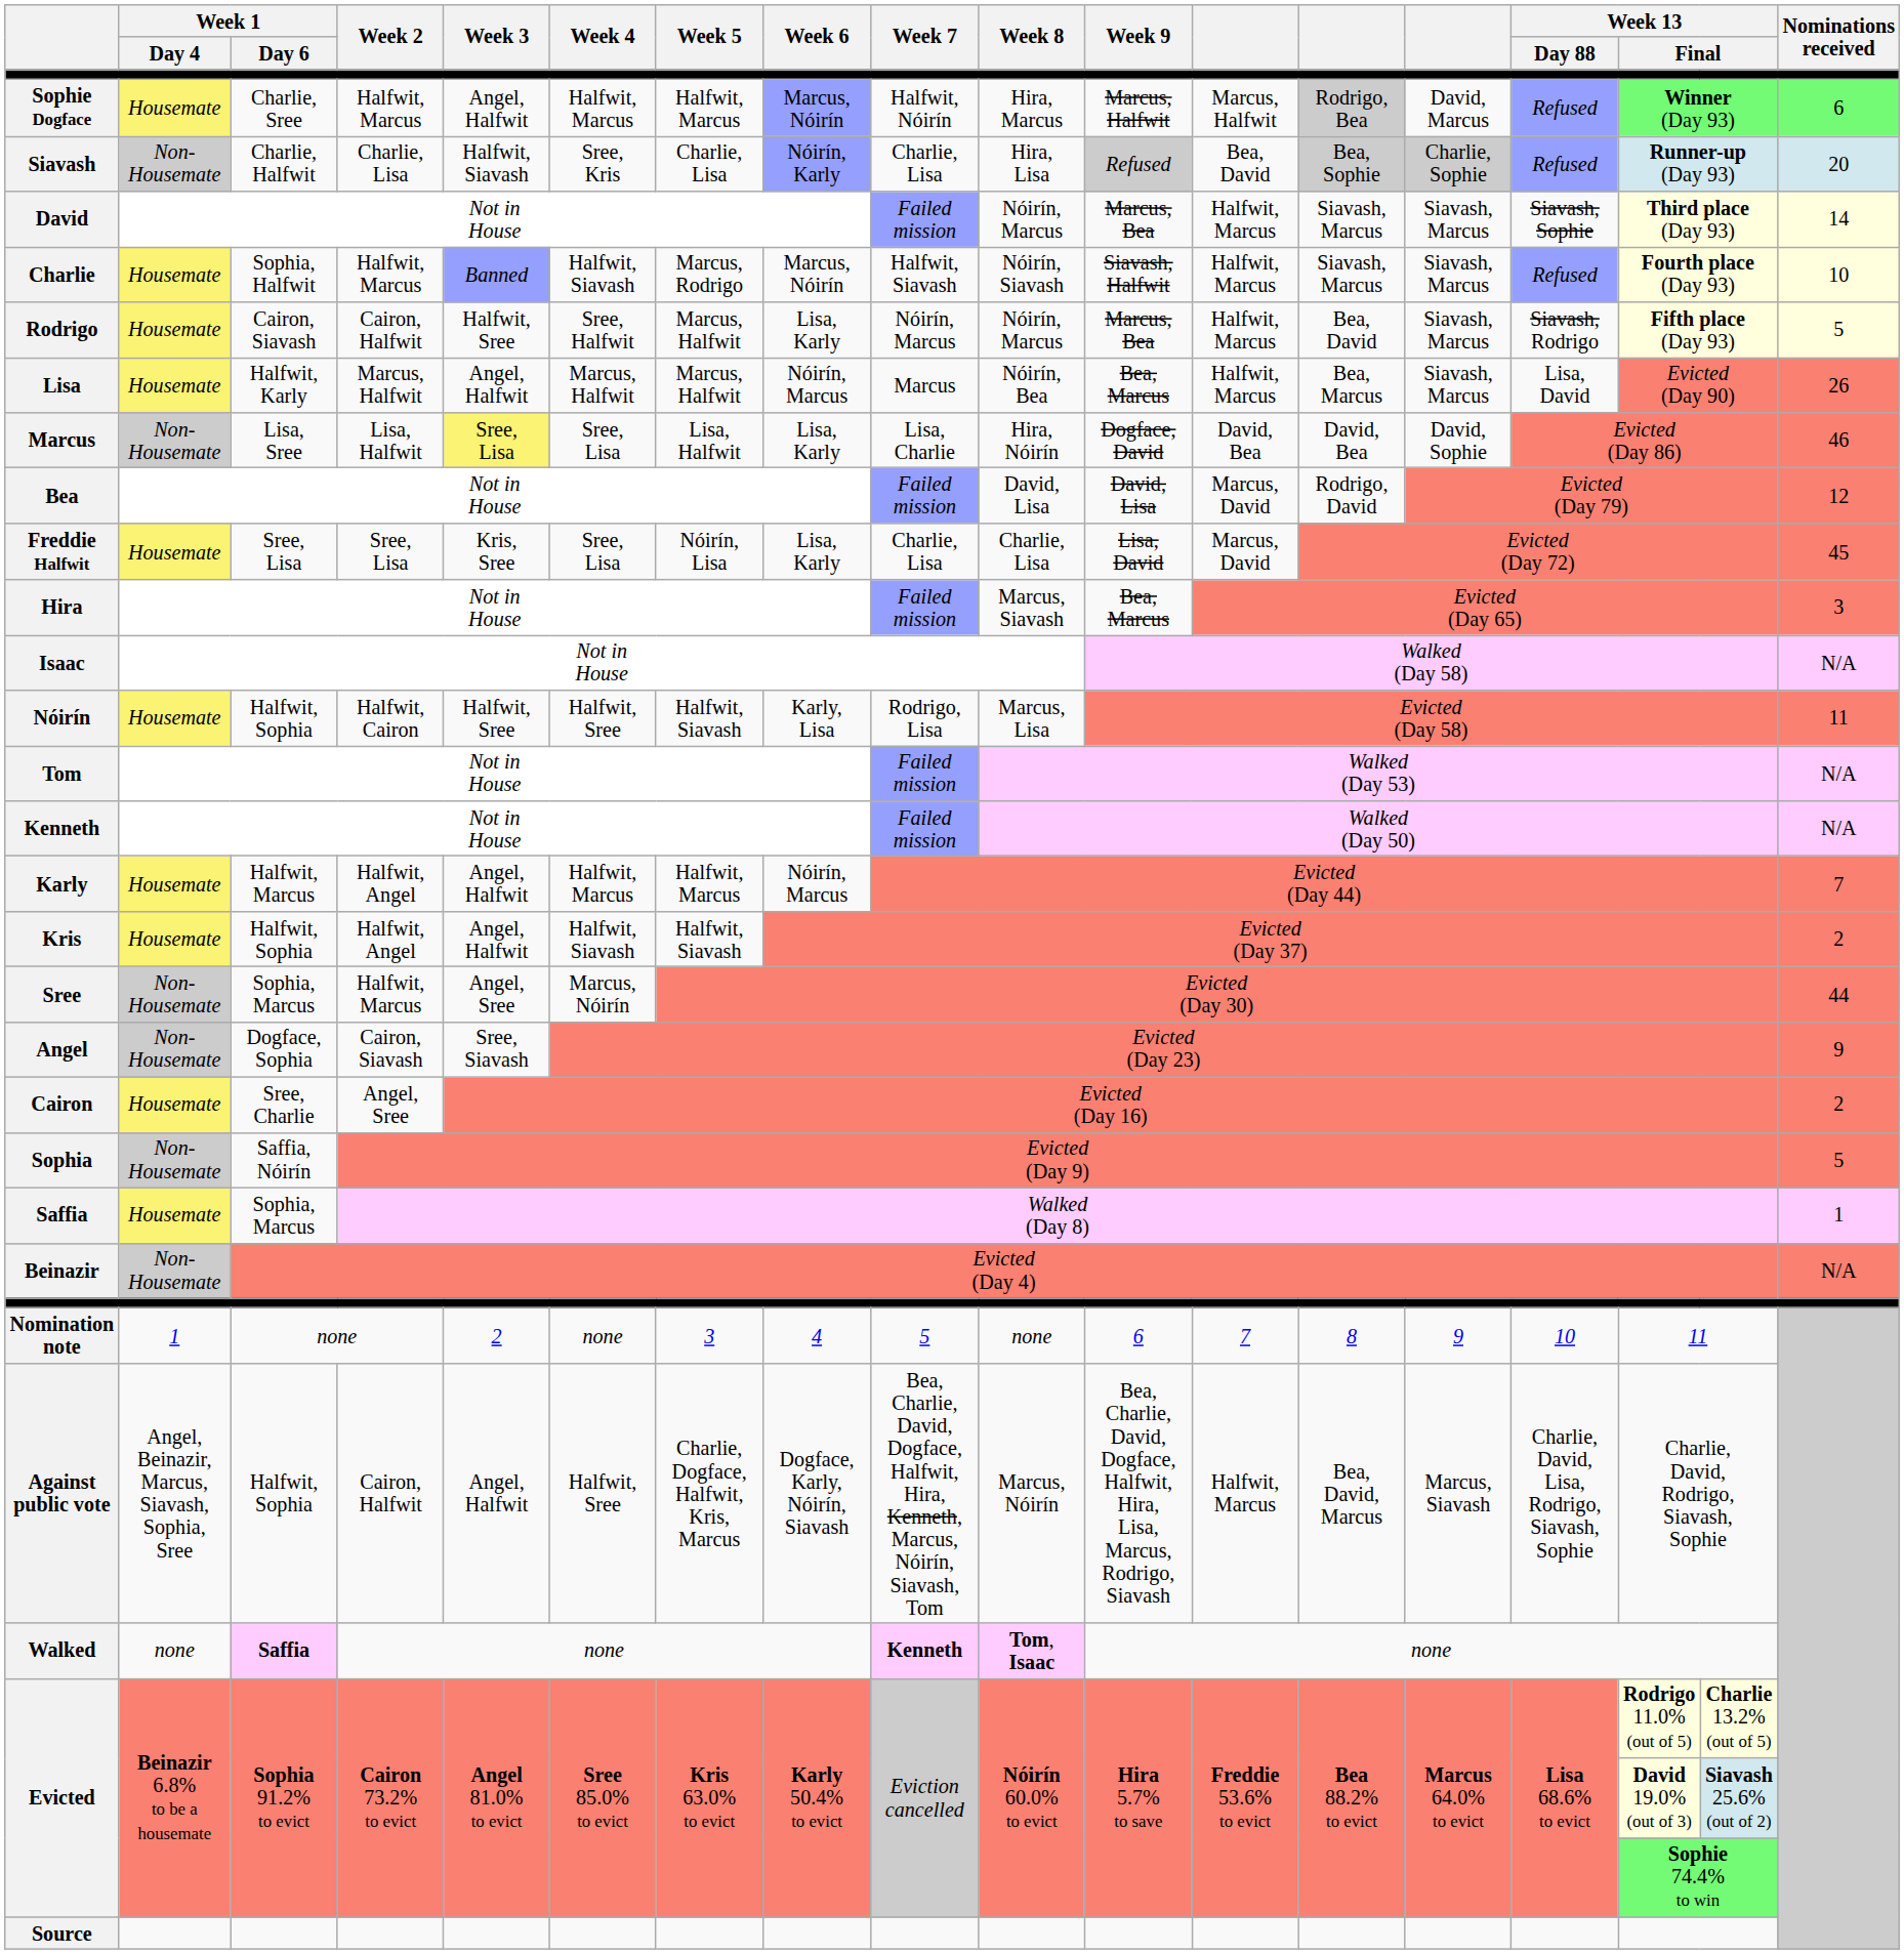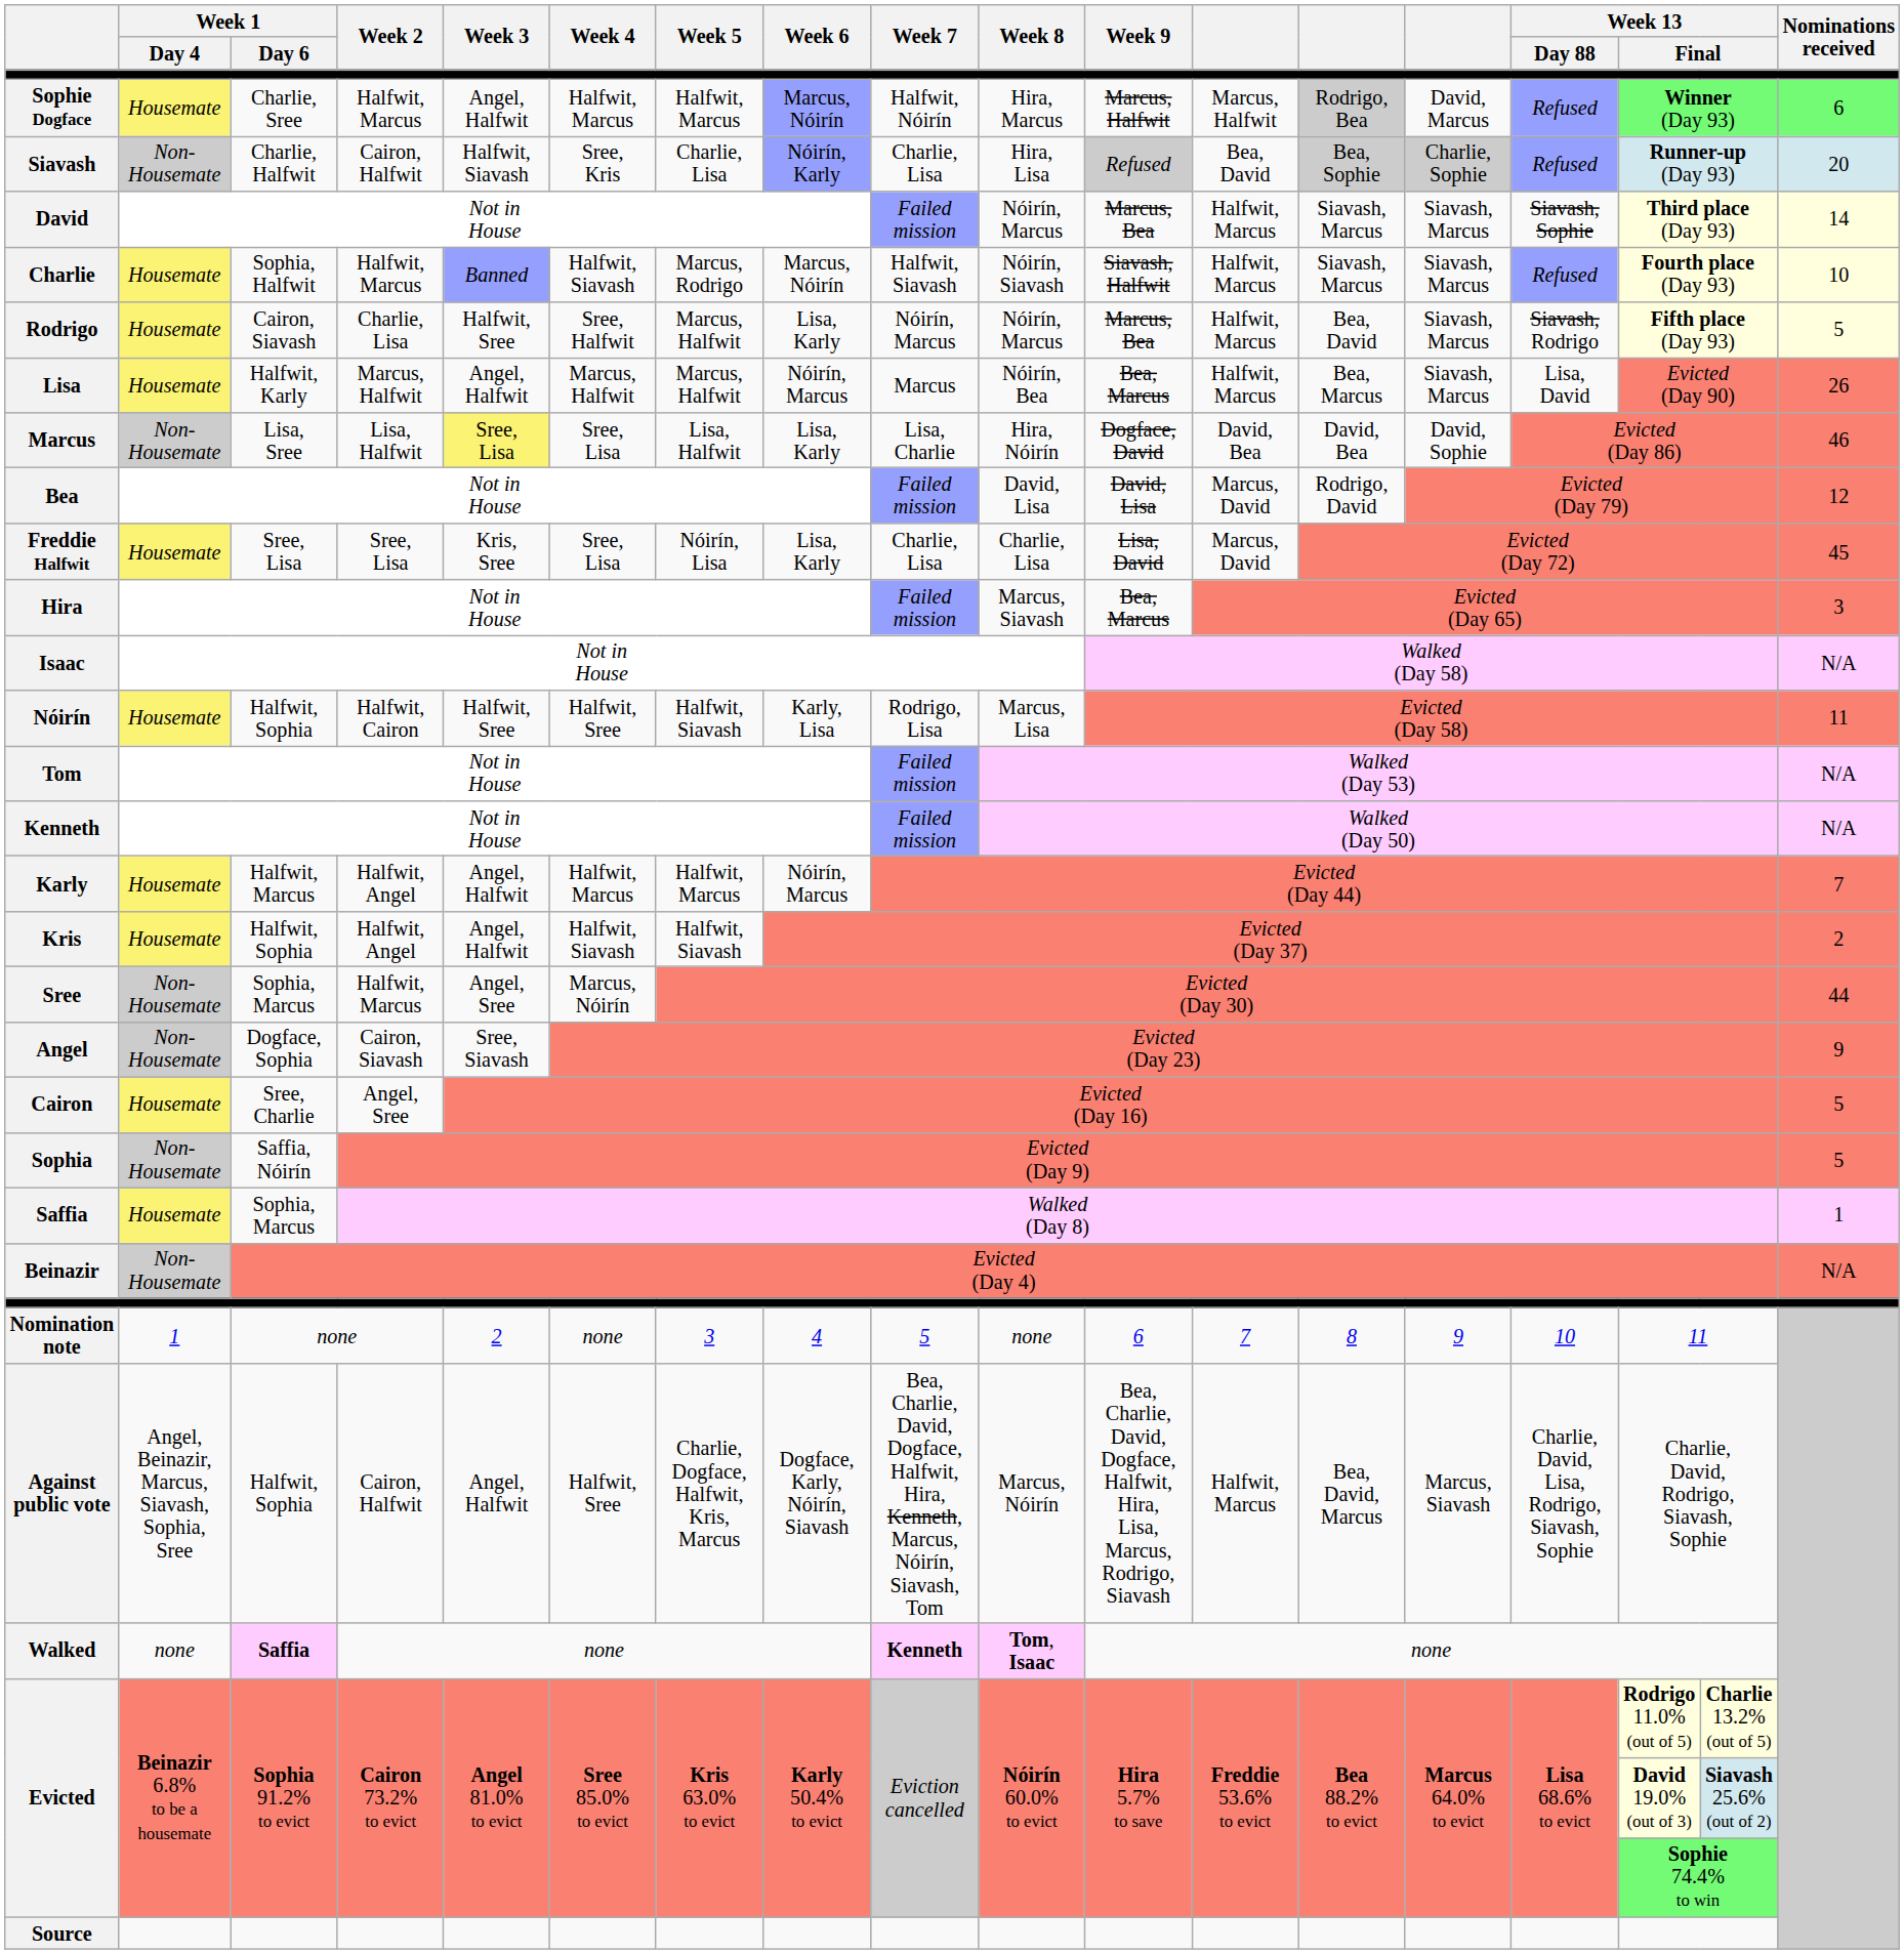Siavash | Week 2: Charlie, Lisa -> Cairon, Halfwit
Rodrigo | Week 2: Cairon, Halfwit -> Charlie, Lisa
Cairon | Nominations received: 2 -> 5
